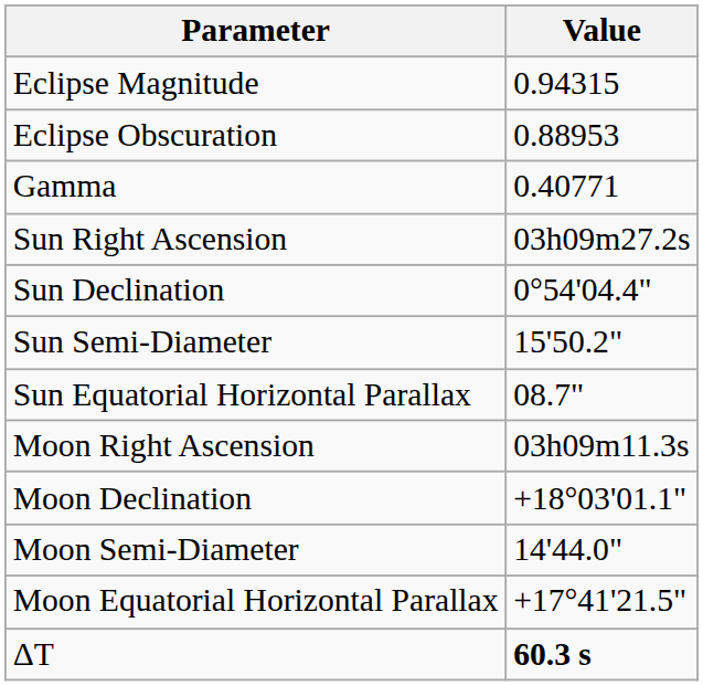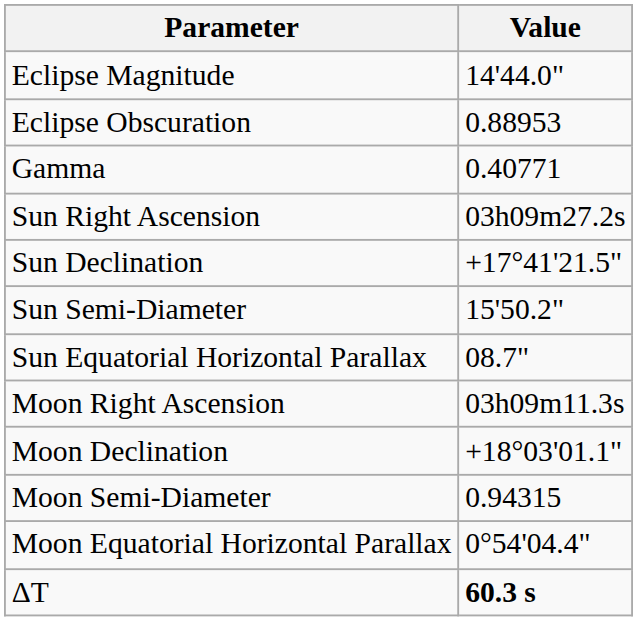Eclipse Magnitude | Value: 0.94315 -> 14'44.0"
Sun Declination | Value: 0°54'04.4" -> +17°41'21.5"
Moon Semi-Diameter | Value: 14'44.0" -> 0.94315
Moon Equatorial Horizontal Parallax | Value: +17°41'21.5" -> 0°54'04.4"
